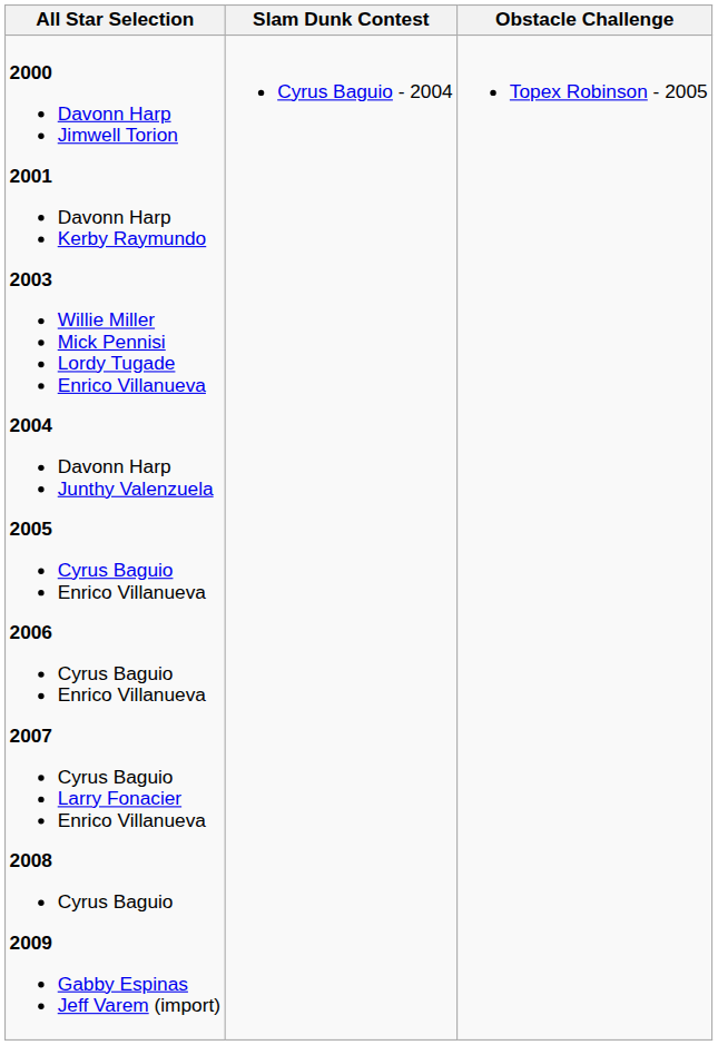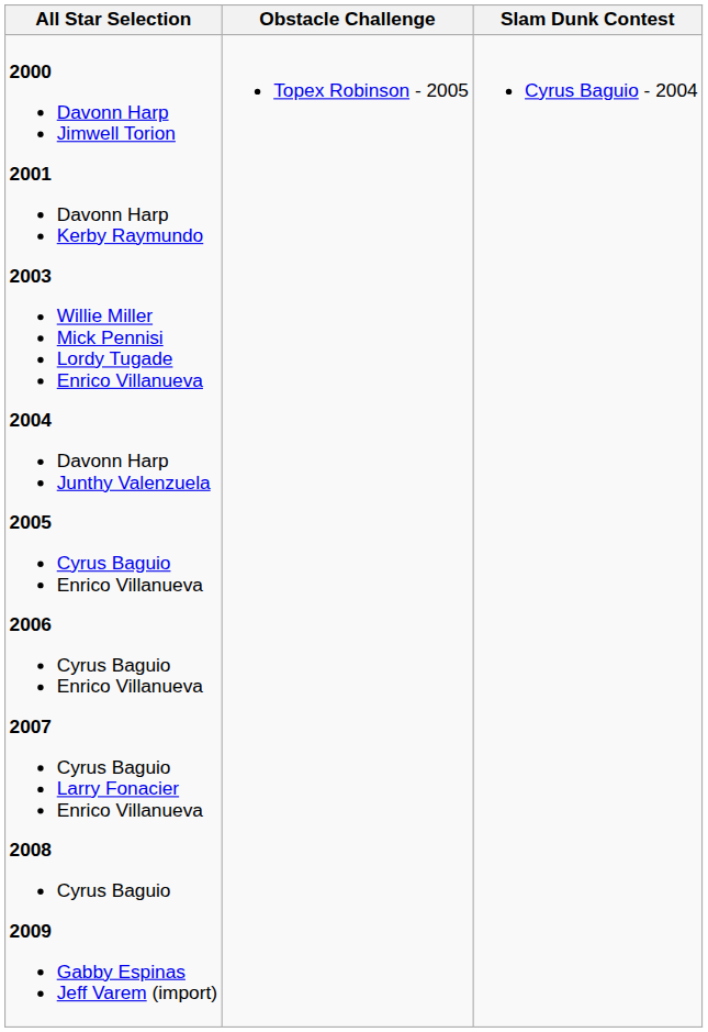columns swapped: Obstacle Challenge <-> Slam Dunk Contest
